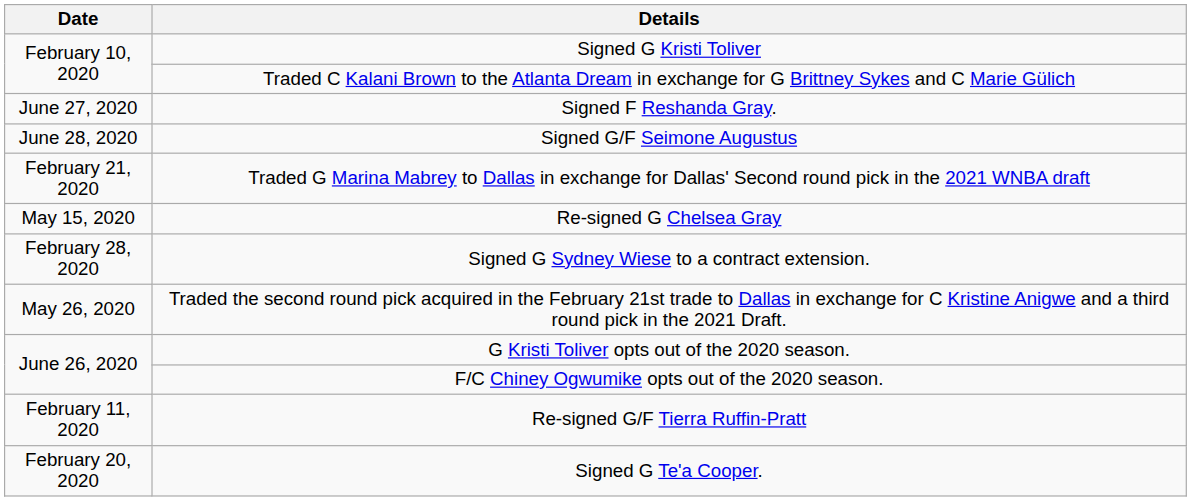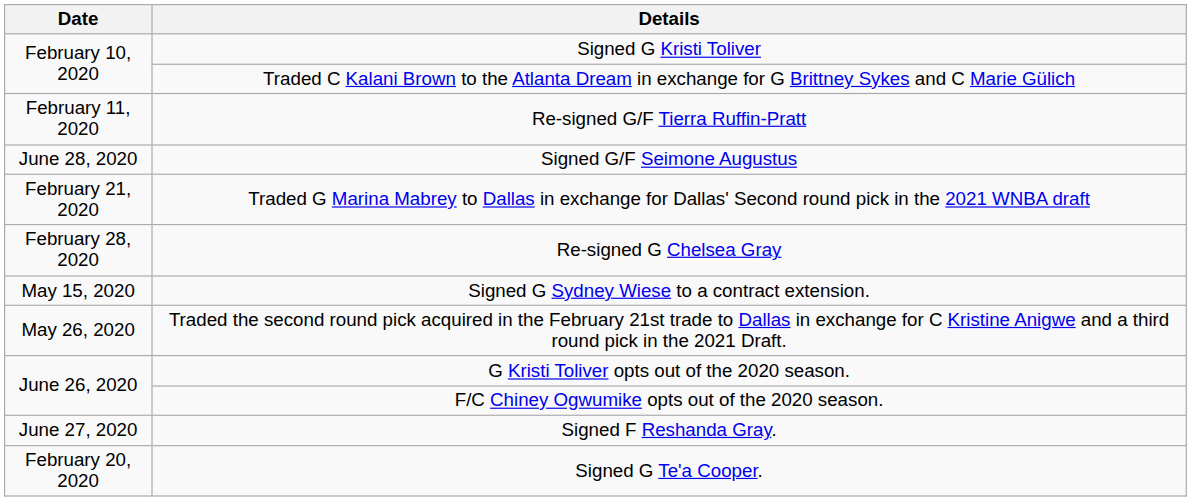rows swapped: Re-signed G/F Tierra Ruffin-Pratt <-> Signed F Reshanda Gray.
Re-signed G Chelsea Gray | Date: May 15, 2020 -> February 28, 2020
Signed G Sydney Wiese to a contract extension. | Date: February 28, 2020 -> May 15, 2020
